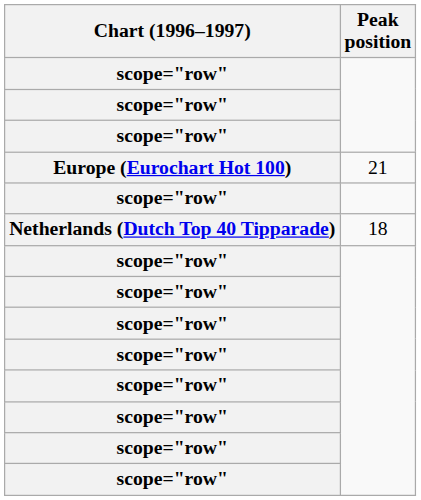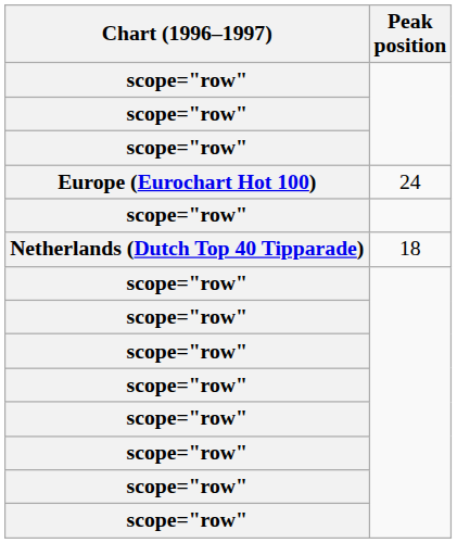Europe (Eurochart Hot 100) | Peak position: 21 -> 24
